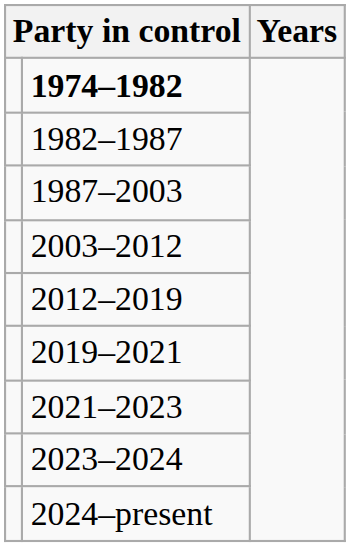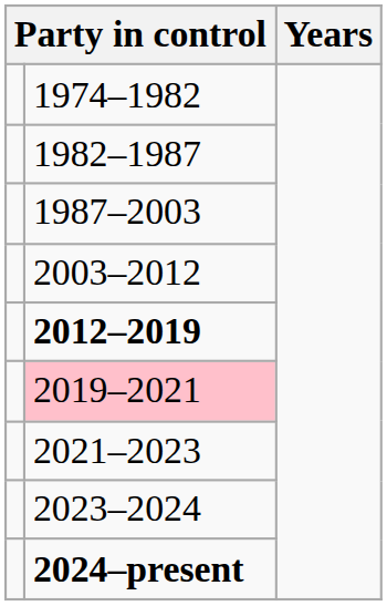1974–1982 | column 2: bold -> normal
2012–2019 | column 2: normal -> bold
2019–2021 | column 2: no background -> pink background
2024–present | column 2: normal -> bold
